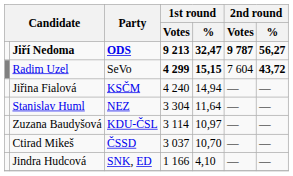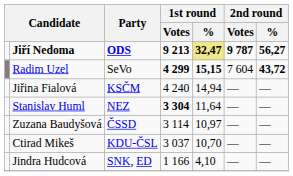Jiří Nedoma | 1st round / %: no background -> khaki background
Stanislav Huml | 1st round / Votes: normal -> bold
Zuzana Baudyšová | Party: KDU-ČSL -> ČSSD
Ctirad Mikeš | Party: ČSSD -> KDU-ČSL
